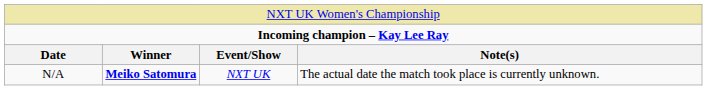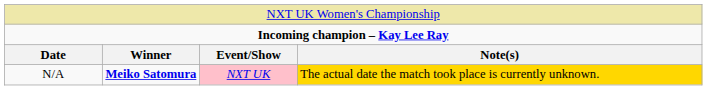N/A | column 3: no background -> pink background
N/A | column 4: no background -> gold background
